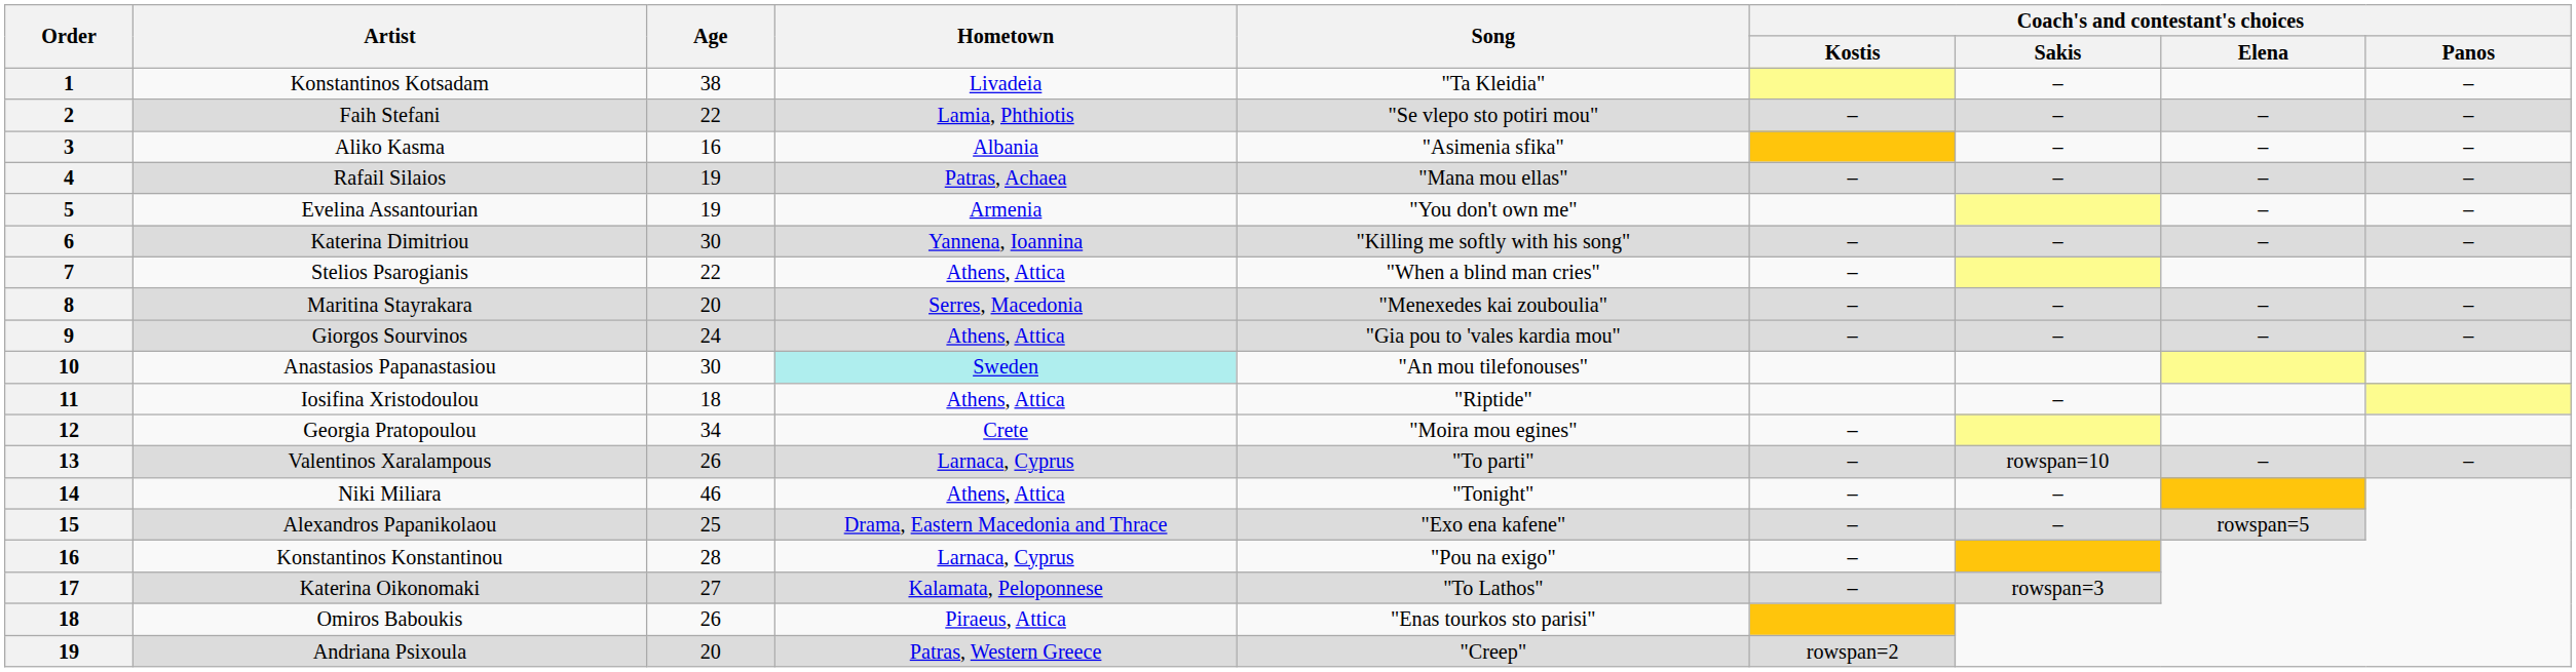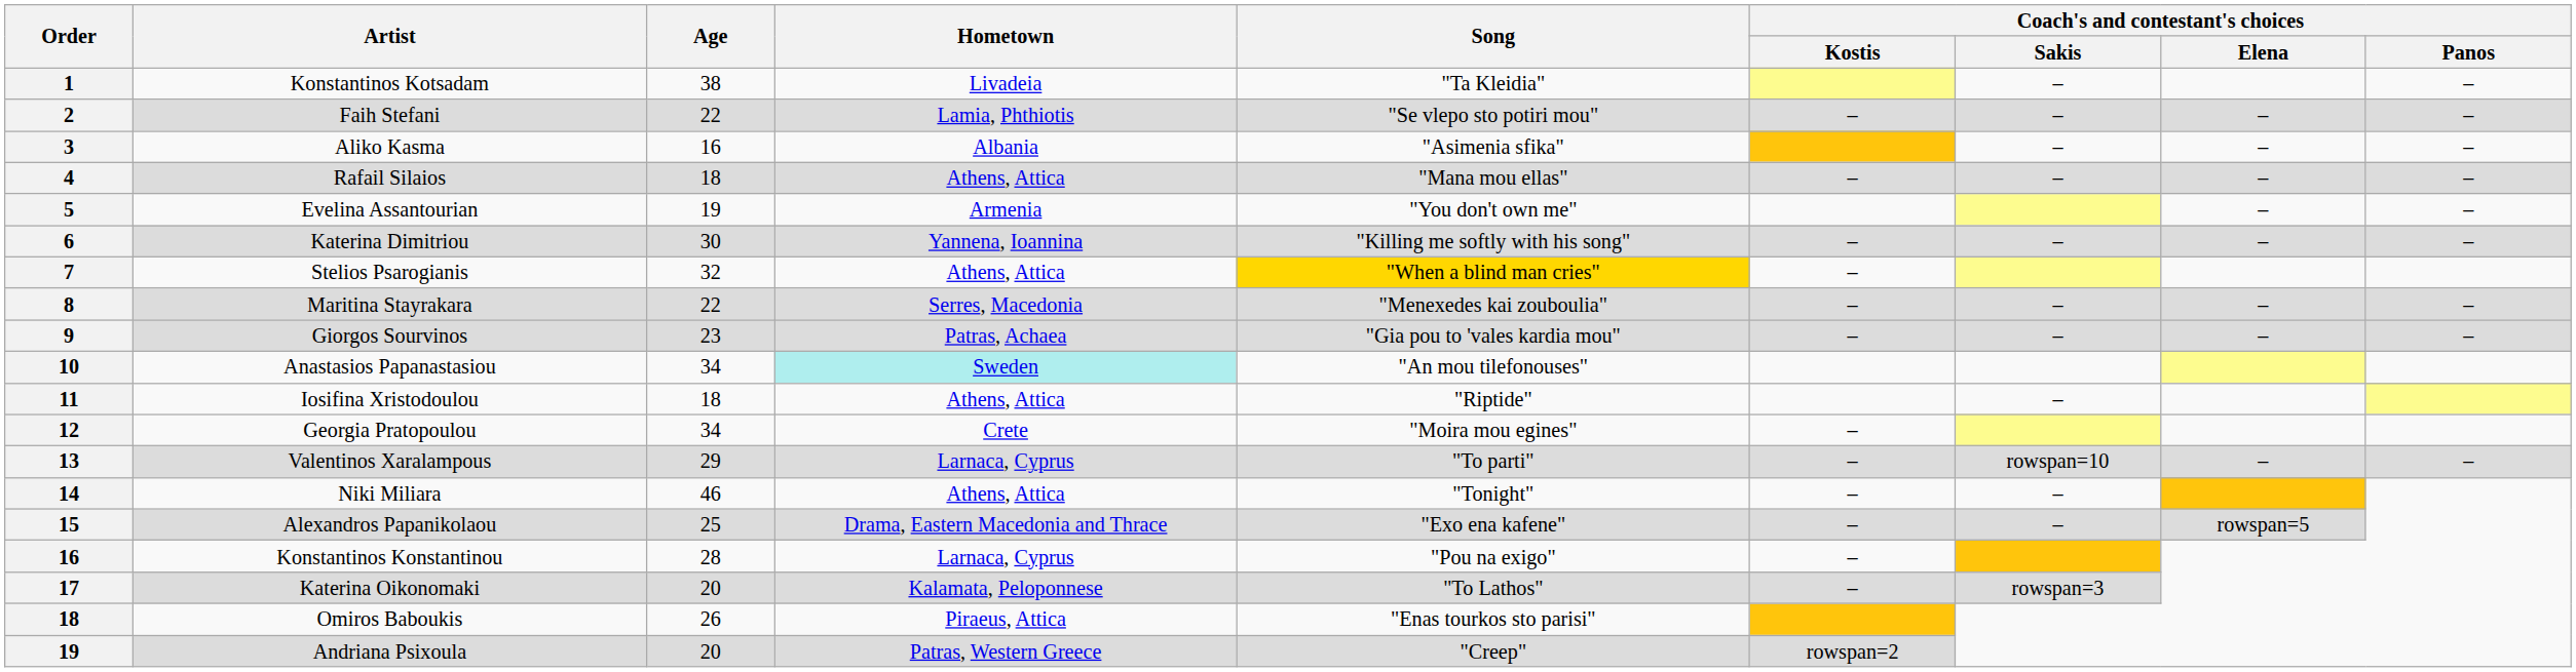Rafail Silaios | Age: 19 -> 18
Rafail Silaios | Hometown: Patras, Achaea -> Athens, Attica
Stelios Psarogianis | Age: 22 -> 32
Stelios Psarogianis | Song: no background -> gold background
Maritina Stayrakara | Age: 20 -> 22
Giorgos Sourvinos | Age: 24 -> 23
Giorgos Sourvinos | Hometown: Athens, Attica -> Patras, Achaea
Anastasios Papanastasiou | Age: 30 -> 34
Valentinos Xaralampous | Age: 26 -> 29
Katerina Oikonomaki | Age: 27 -> 20
